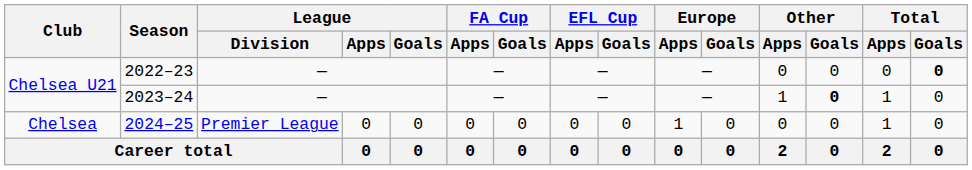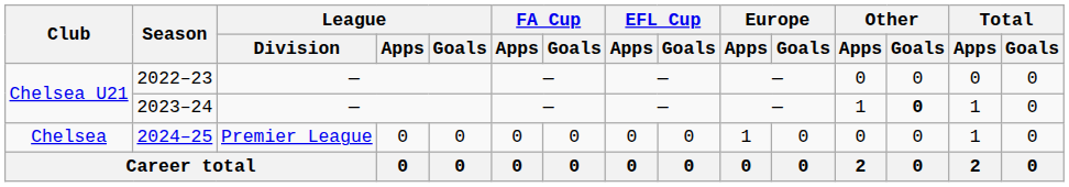2022–23 | Total / Goals: bold -> normal
